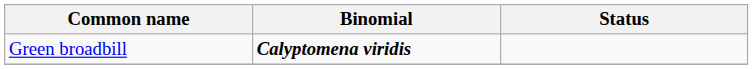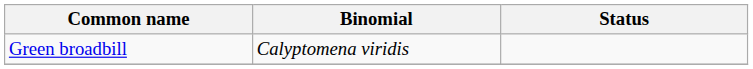Green broadbill | Binomial: bold -> normal
